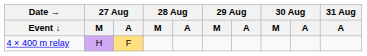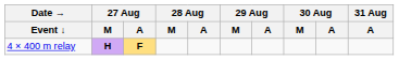4 × 400 m relay | 27 Aug / M: normal -> bold
4 × 400 m relay | 27 Aug / A: normal -> bold
